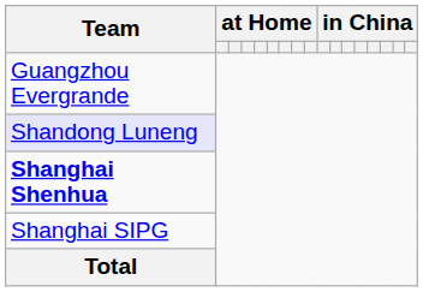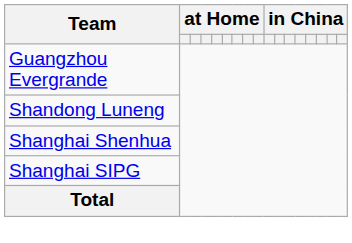Shandong Luneng | Team: lavender background -> no background
Shanghai Shenhua | Team: bold -> normal
